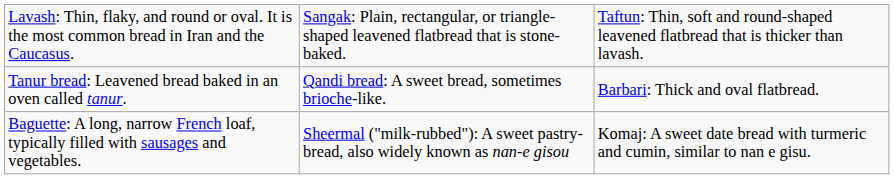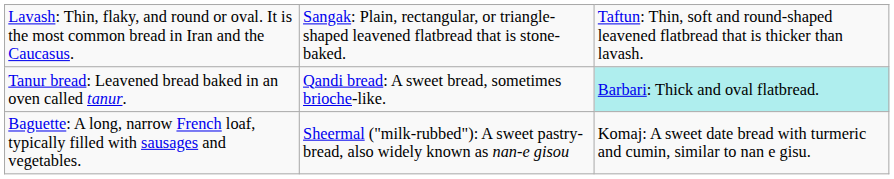Tanur bread: Leavened bread baked in an oven called tanur. | column 3: no background -> paleturquoise background
